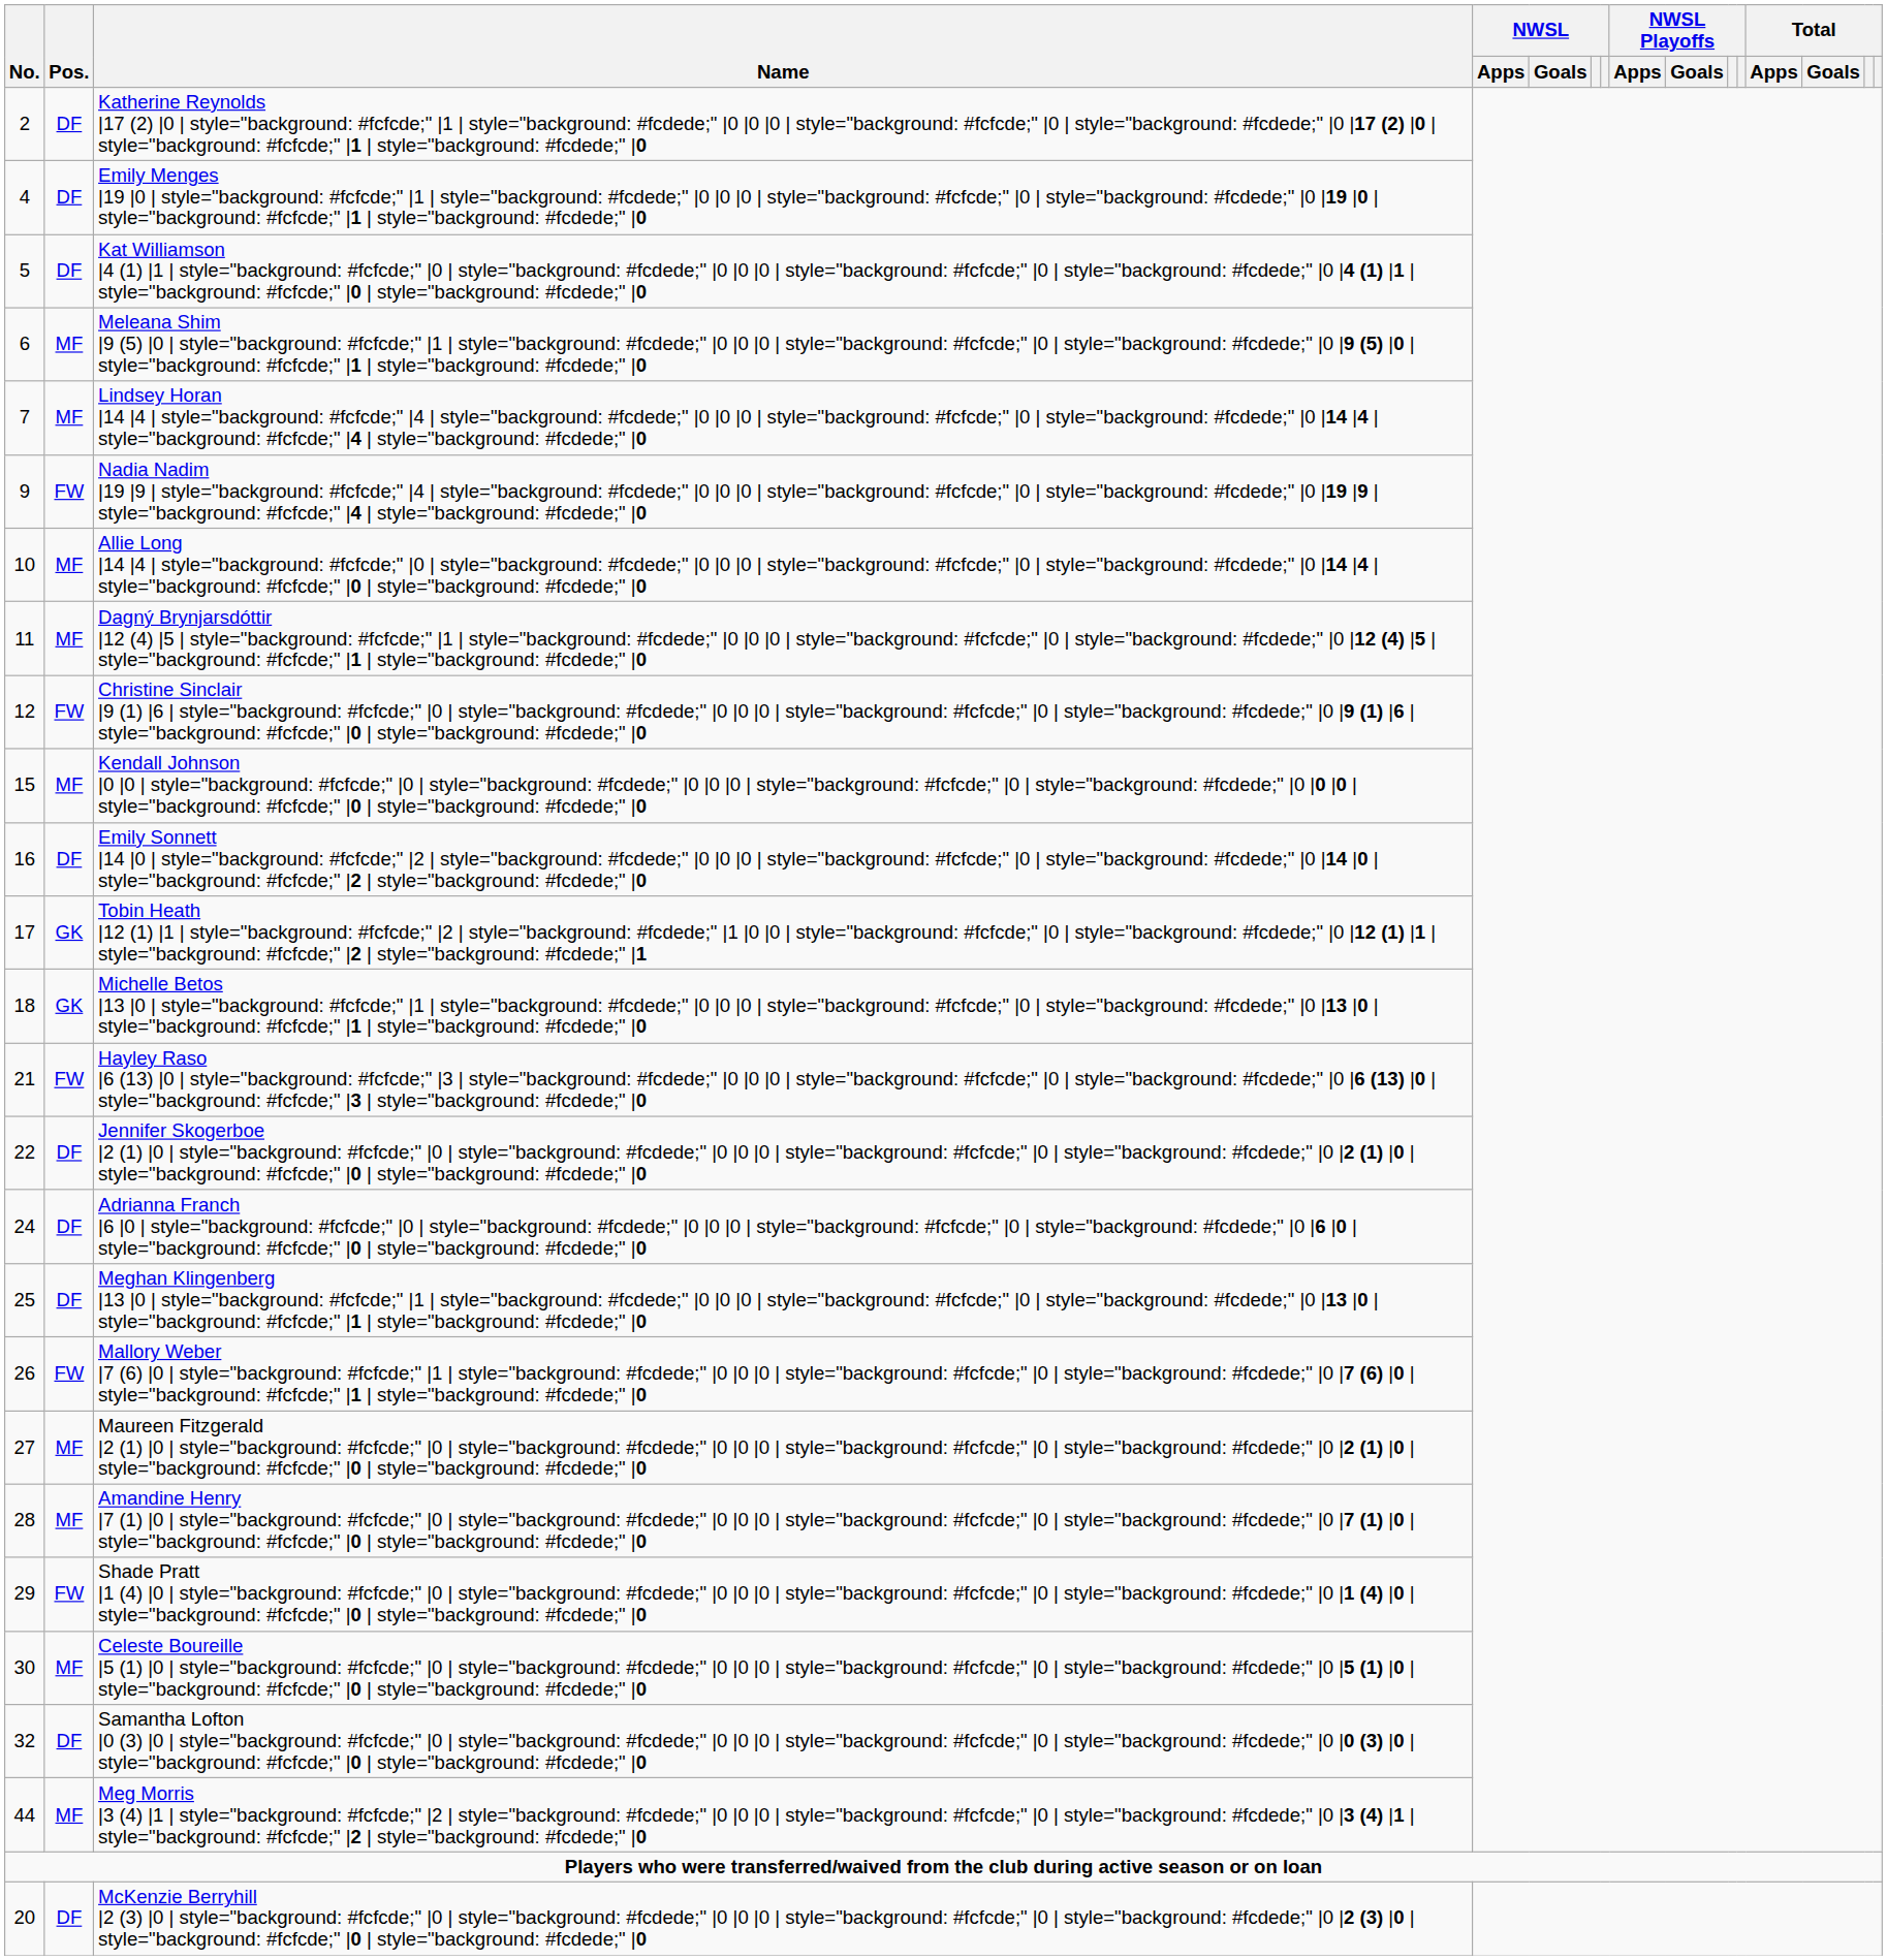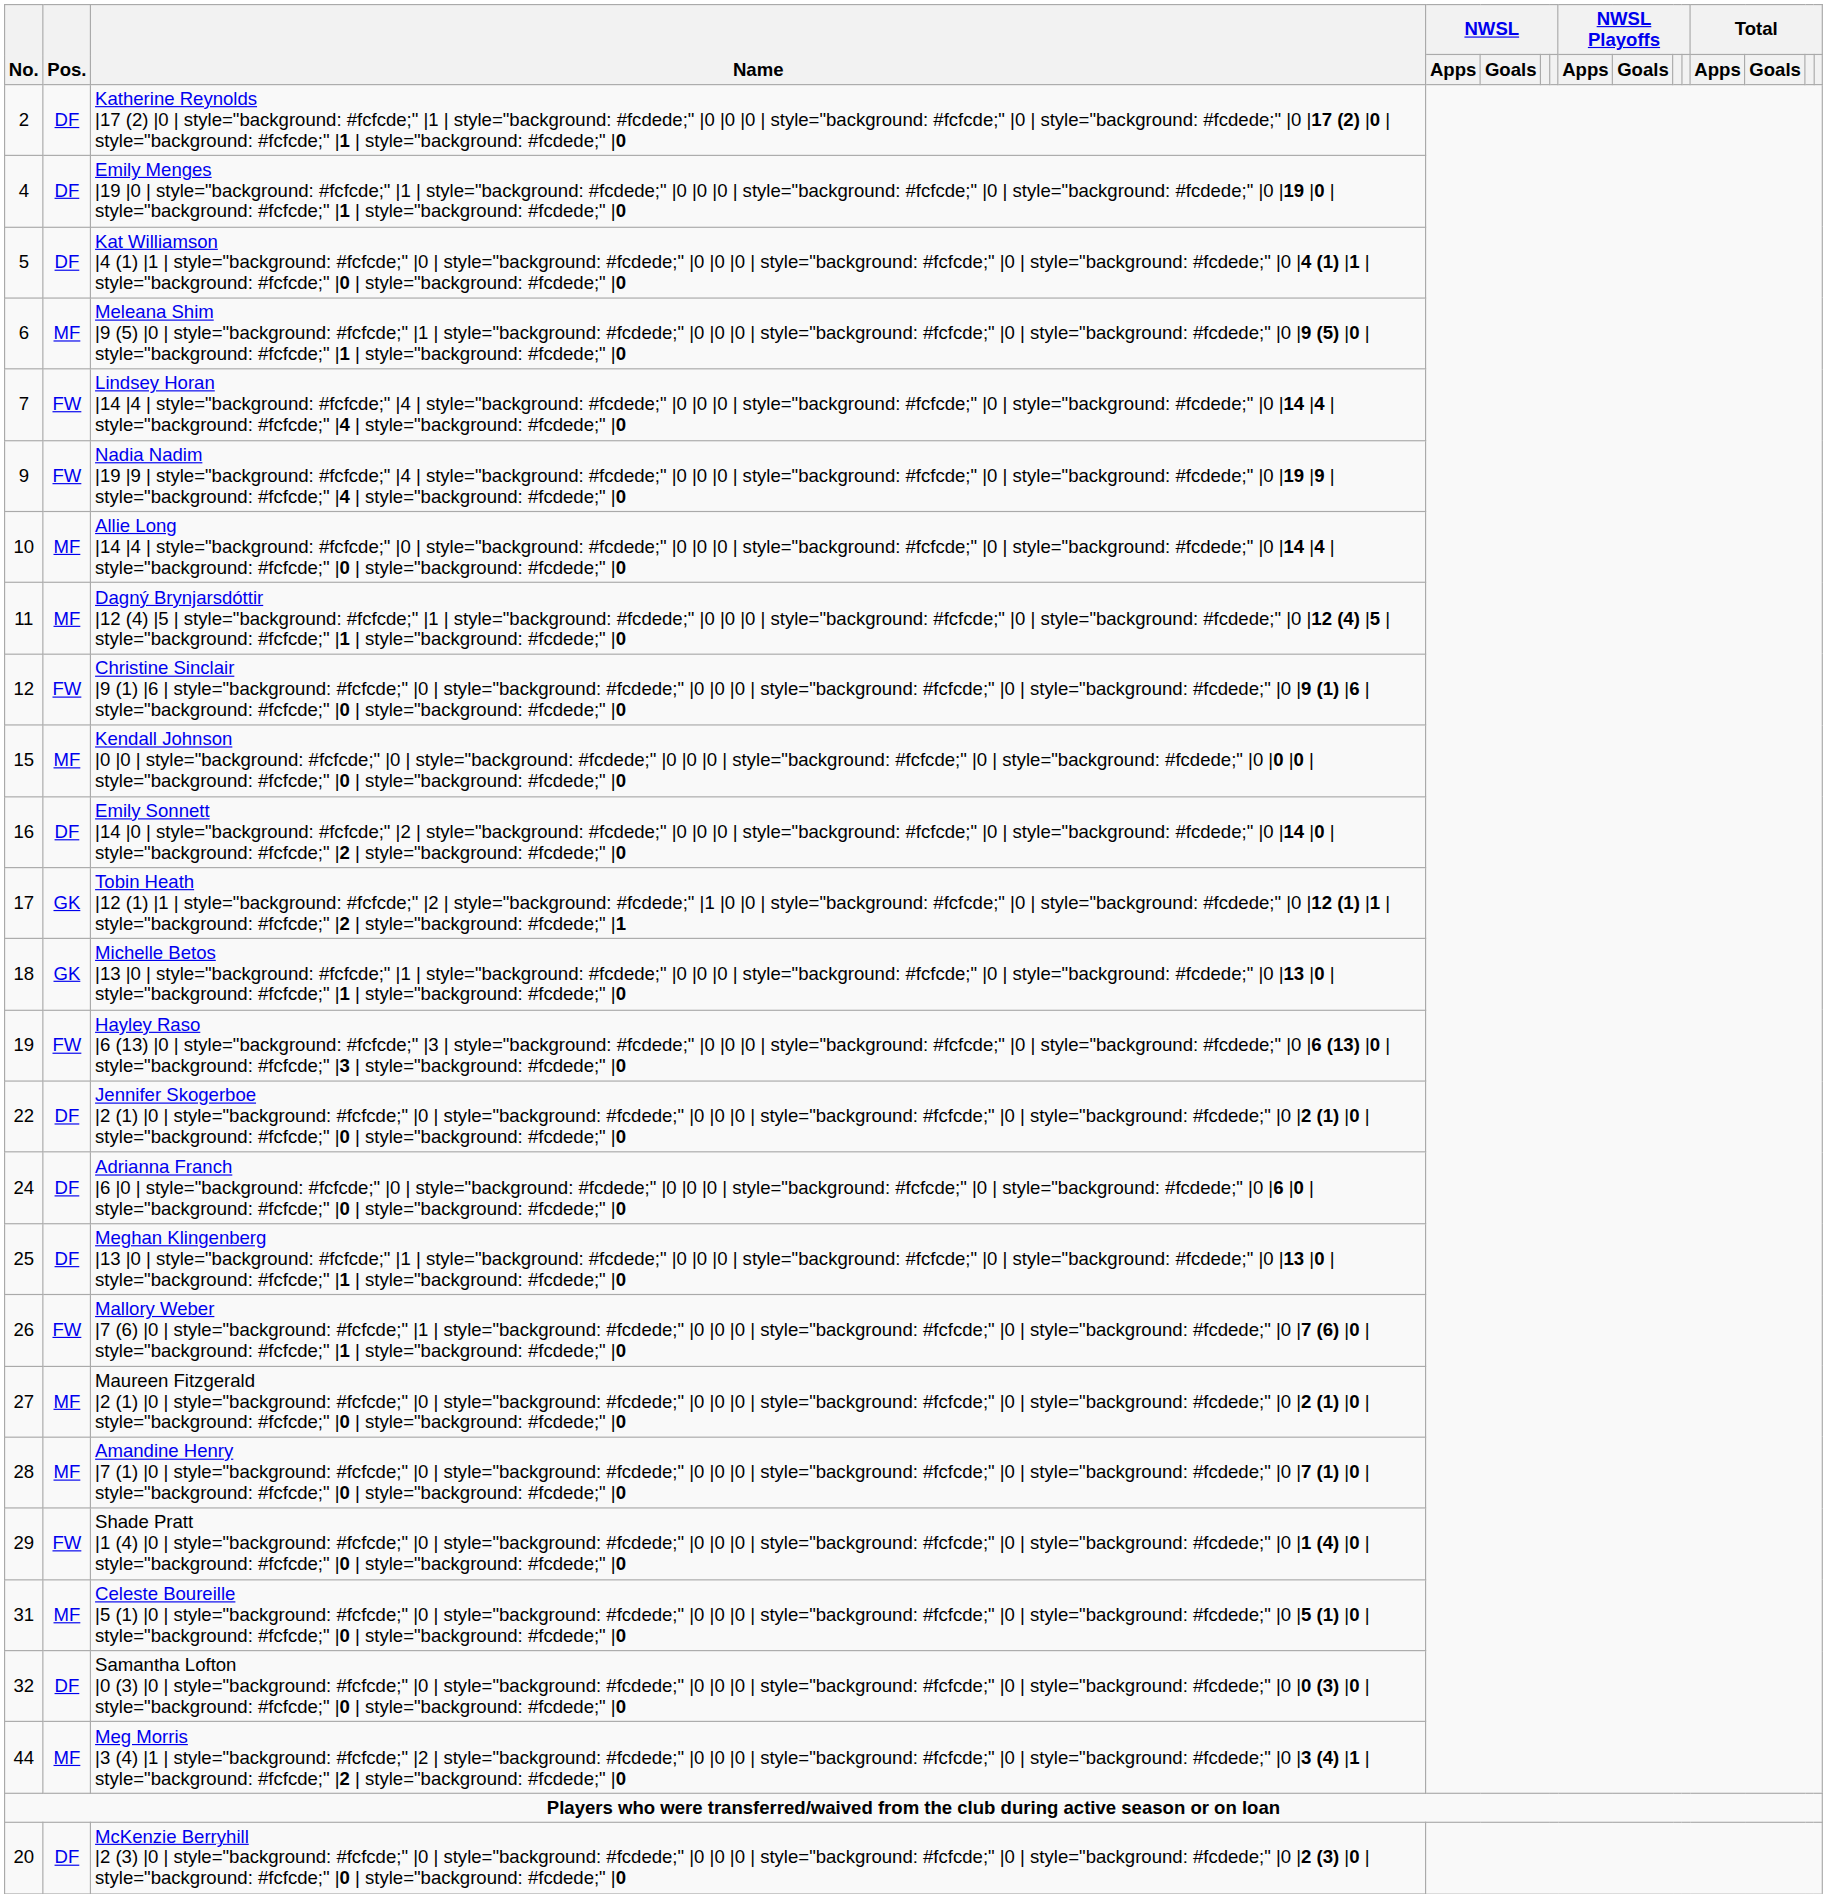row 7 | Pos.: MF -> FW
row 16 | No.: 21 -> 19
row 24 | No.: 30 -> 31
